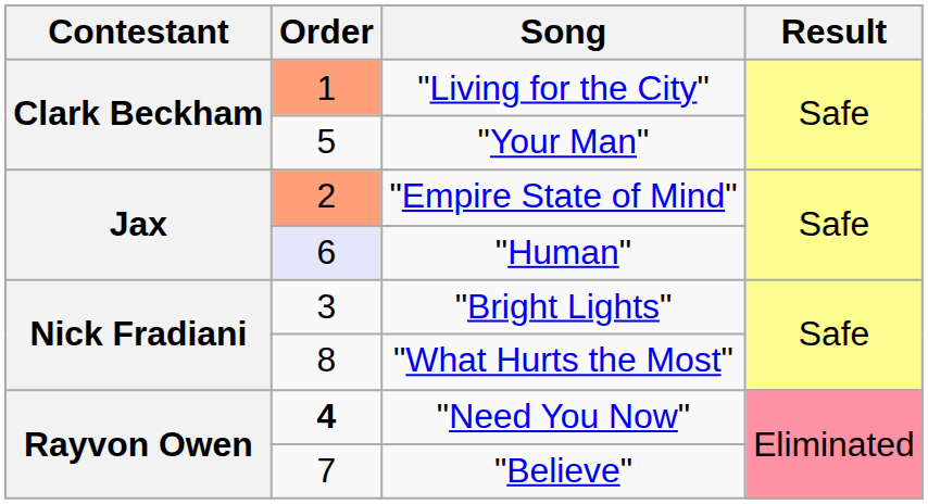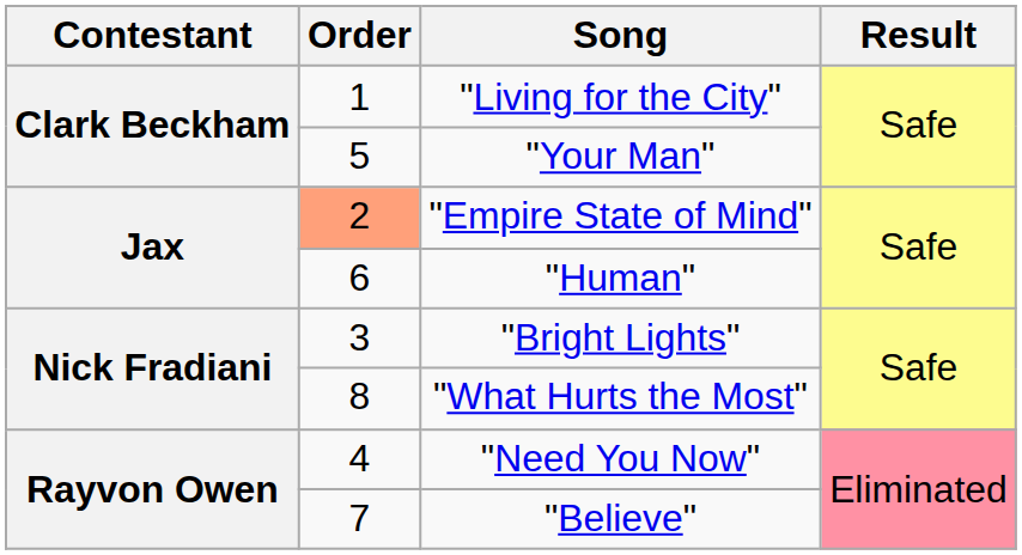"Living for the City" | Order: lightsalmon background -> no background
"Human" | Order: lavender background -> no background
"Need You Now" | Order: bold -> normal
